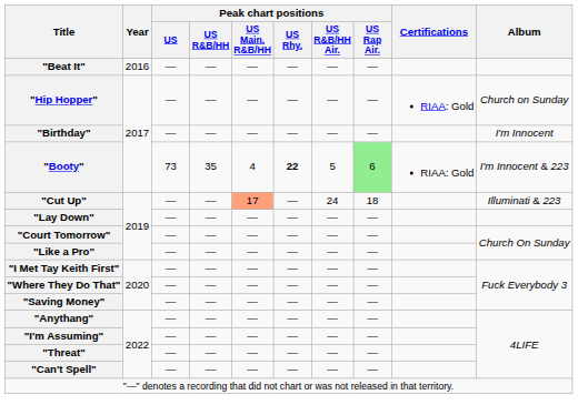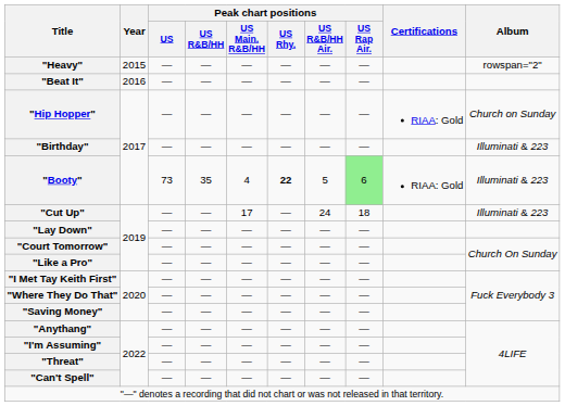+ row: "Heavy" | 2015 | — | — | — | — | — | — | rowspan="2"
"Birthday" | Album: I'm Innocent -> Illuminati & 223
"Booty" | Album: I'm Innocent & 223 -> Illuminati & 223
"Cut Up" | Peak chart positions / US Main. R&B/HH: lightsalmon background -> no background
